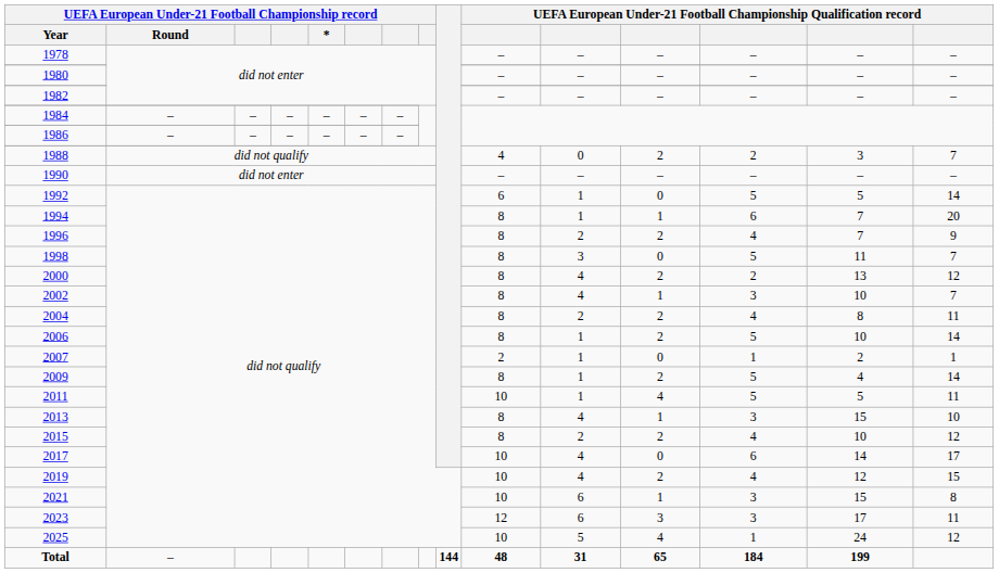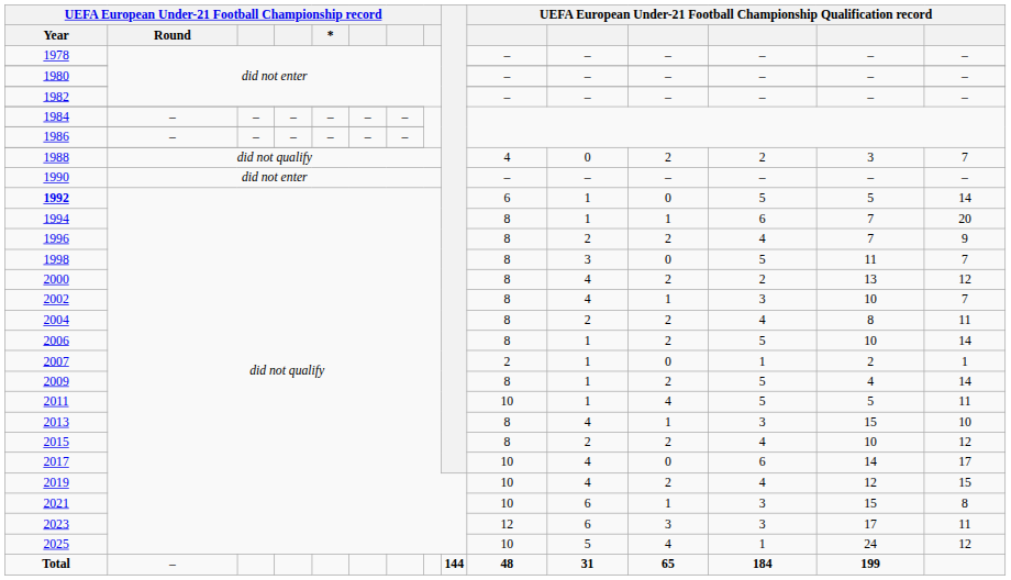1992 | UEFA European Under-21 Football Championship record / Year: normal -> bold
